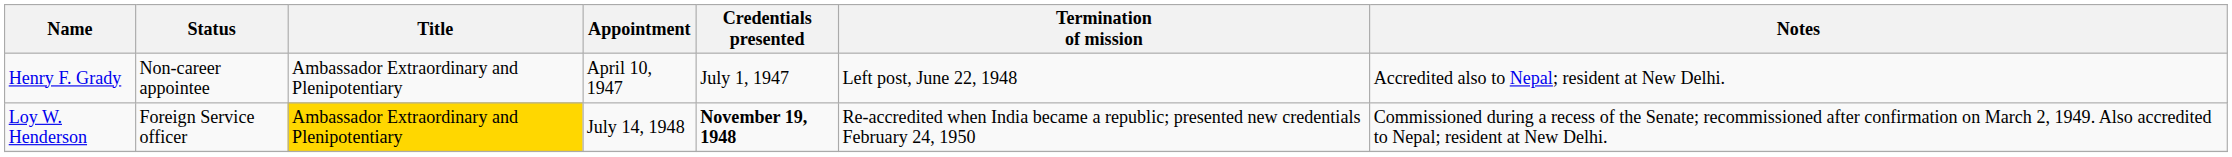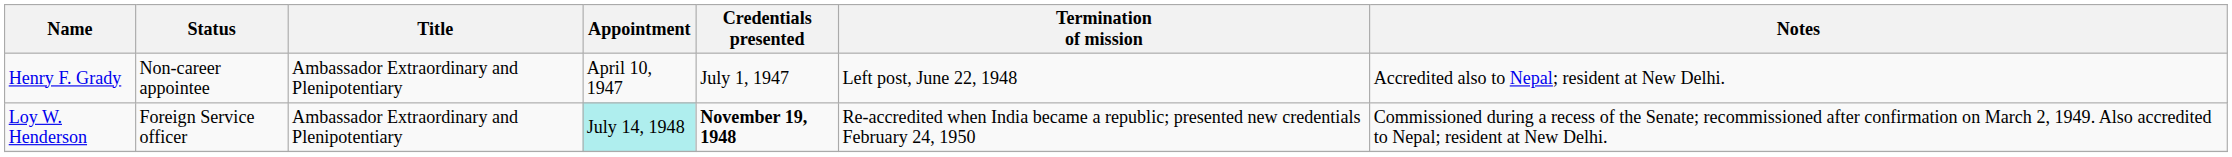Loy W. Henderson | Title: gold background -> no background
Loy W. Henderson | Appointment: no background -> paleturquoise background
